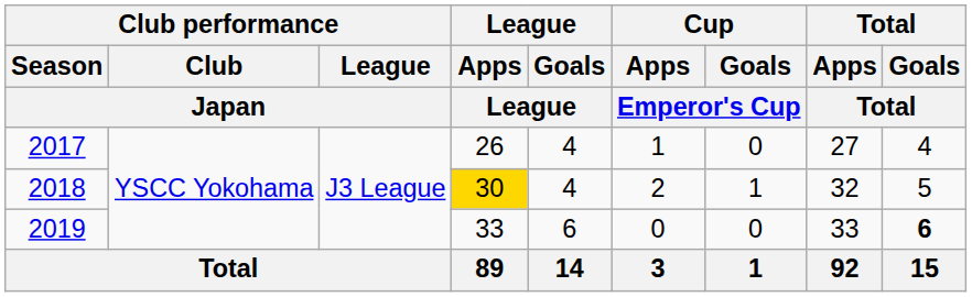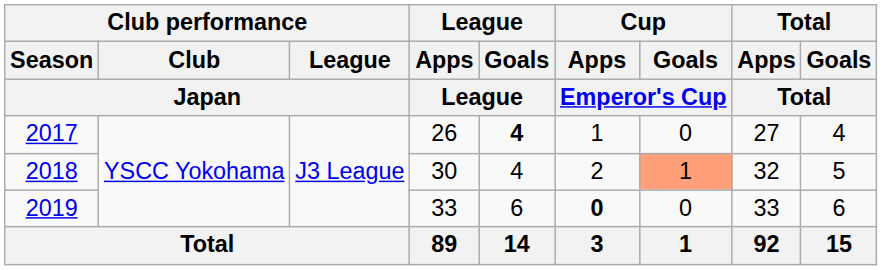2017 | League / Goals / League: normal -> bold
2018 | League / Apps / League: gold background -> no background
2018 | Cup / Goals / Emperor's Cup: no background -> lightsalmon background
2019 | Cup / Apps / Emperor's Cup: normal -> bold
2019 | Total / Goals / Total: bold -> normal
